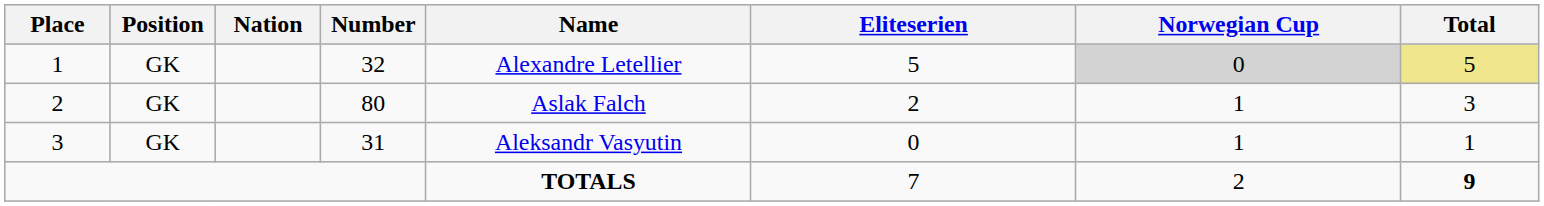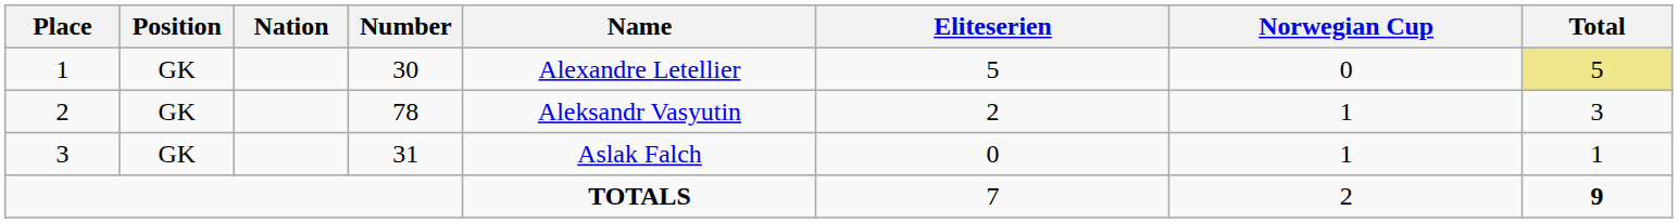row 2 | Number: 32 -> 30
row 2 | Norwegian Cup: lightgrey background -> no background
row 3 | Number: 80 -> 78
row 3 | Name: Aslak Falch -> Aleksandr Vasyutin
row 4 | Name: Aleksandr Vasyutin -> Aslak Falch
